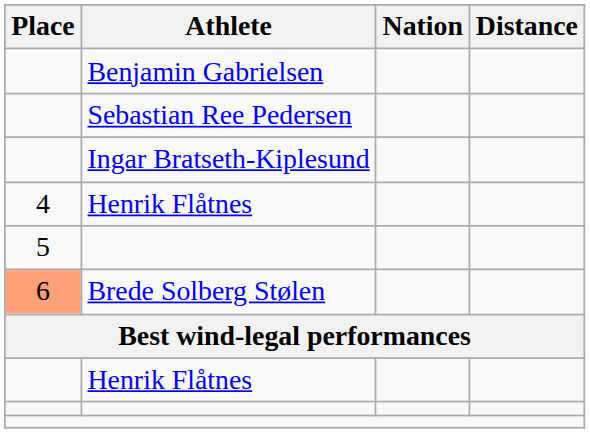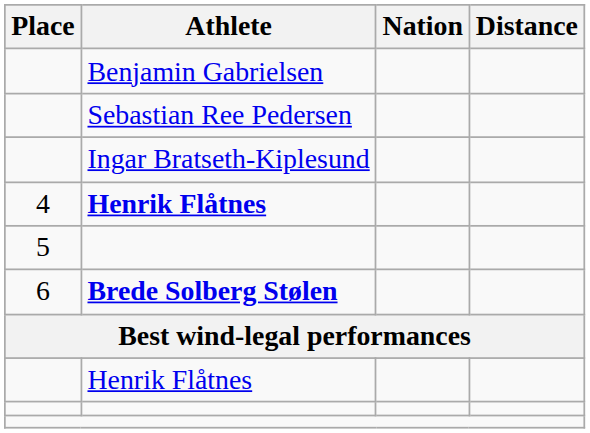4 / Henrik Flåtnes | Athlete: normal -> bold
Brede Solberg Stølen | Place: lightsalmon background -> no background
Brede Solberg Stølen | Athlete: normal -> bold
